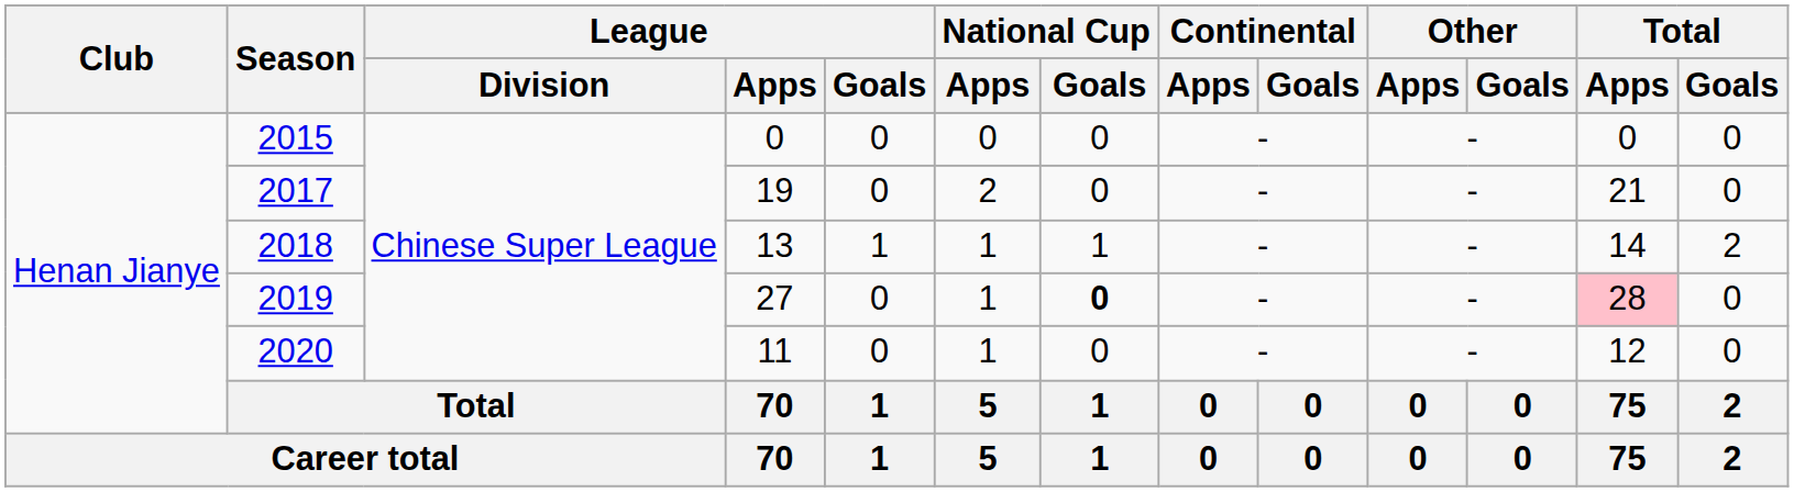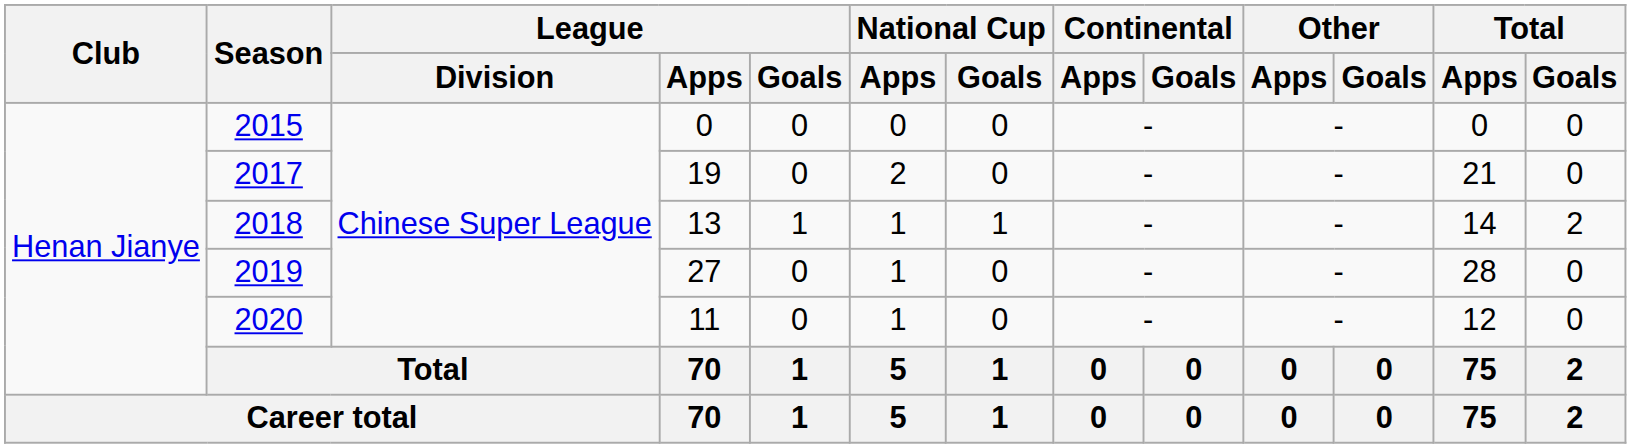2019 | National Cup / Goals: bold -> normal
2019 | Total / Apps: pink background -> no background
